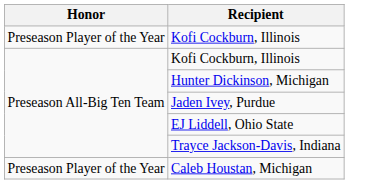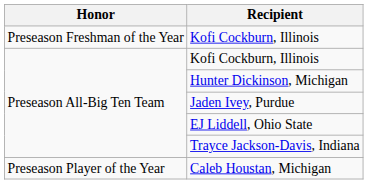row 2 | Honor: Preseason Player of the Year -> Preseason Freshman of the Year
